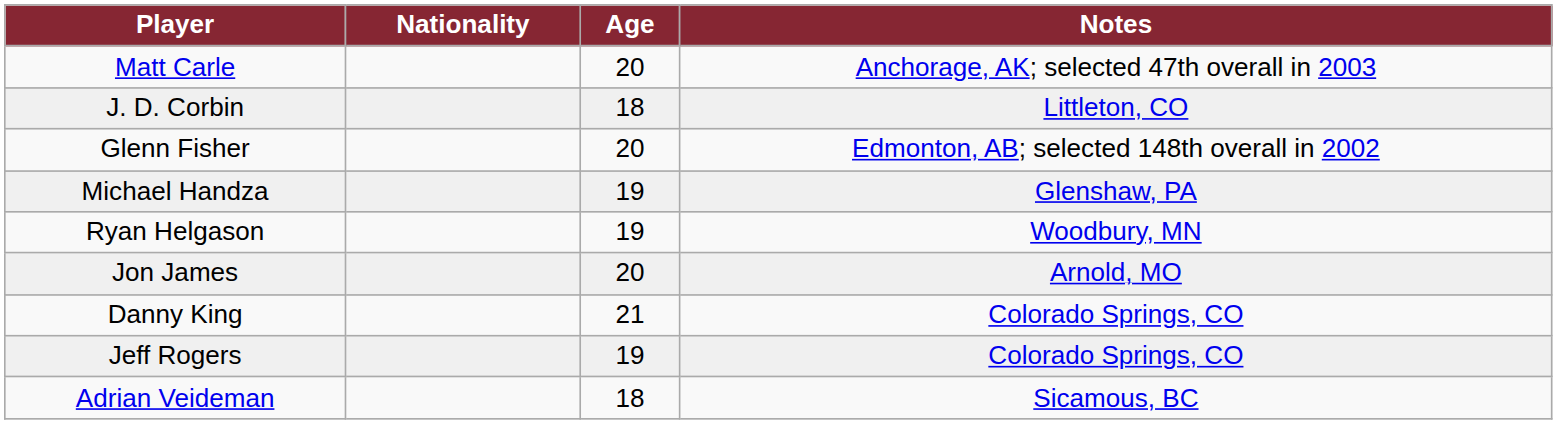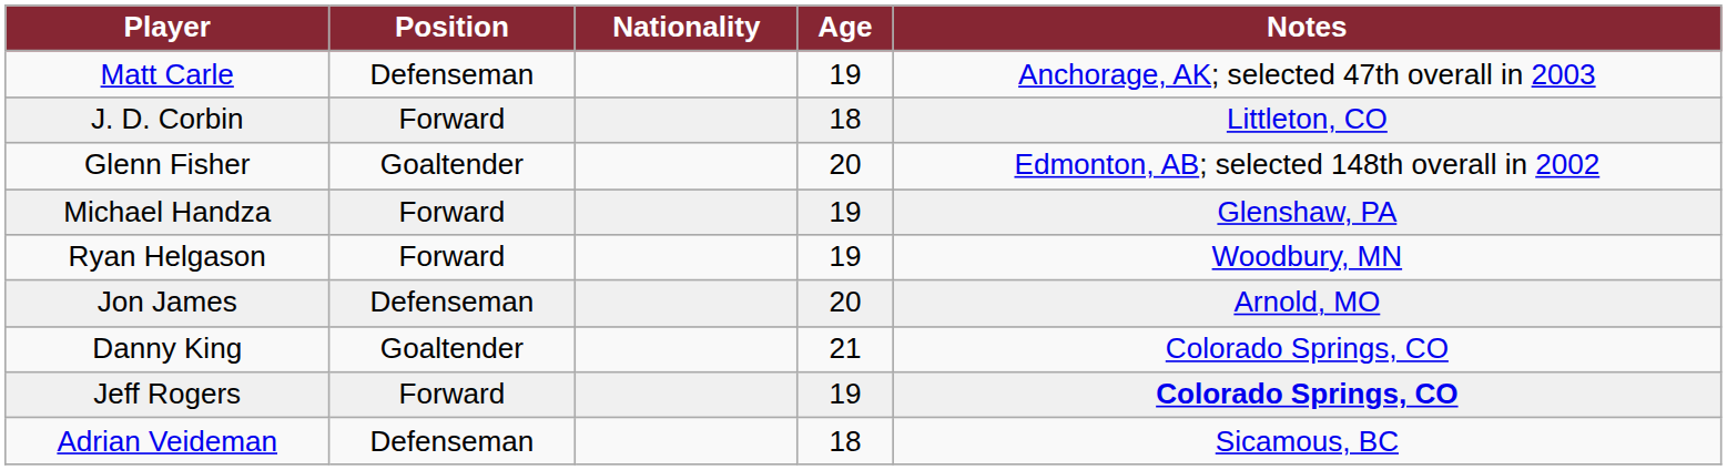+ column: Position | Defenseman | Forward | Goaltender | Forward | Forward | Defenseman | Goaltender | Forward | Defenseman
Matt Carle | Age: 20 -> 19
Jeff Rogers | Notes: normal -> bold
